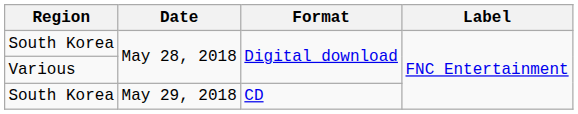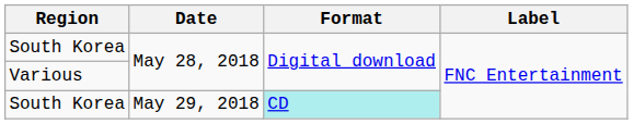South Korea / May 29, 2018 | Format: no background -> paleturquoise background
